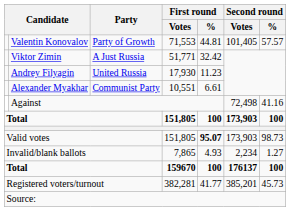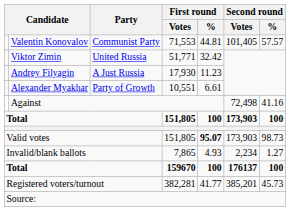Valentin Konovalov | Party: Party of Growth -> Communist Party
Viktor Zimin | Party: A Just Russia -> United Russia
Andrey Filyagin | Party: United Russia -> A Just Russia
Alexander Myakhar | Party: Communist Party -> Party of Growth
